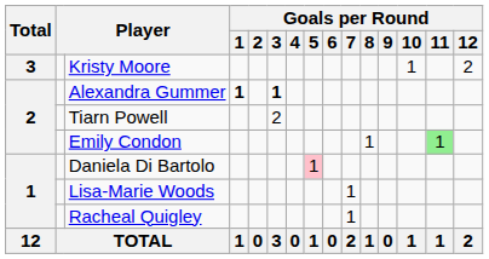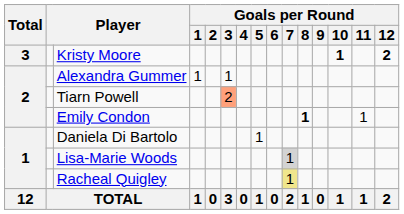Kristy Moore | Goals per Round / 10: normal -> bold
Kristy Moore | Goals per Round / 12: normal -> bold
Alexandra Gummer | Goals per Round / 1: bold -> normal
Alexandra Gummer | Goals per Round / 3: bold -> normal
Tiarn Powell | Goals per Round / 3: no background -> lightsalmon background
Emily Condon | Goals per Round / 8: normal -> bold
Emily Condon | Goals per Round / 11: lightgreen background -> no background
Daniela Di Bartolo | Goals per Round / 5: pink background -> no background
Lisa-Marie Woods | Goals per Round / 7: no background -> lightgrey background
Racheal Quigley | Goals per Round / 7: no background -> khaki background
